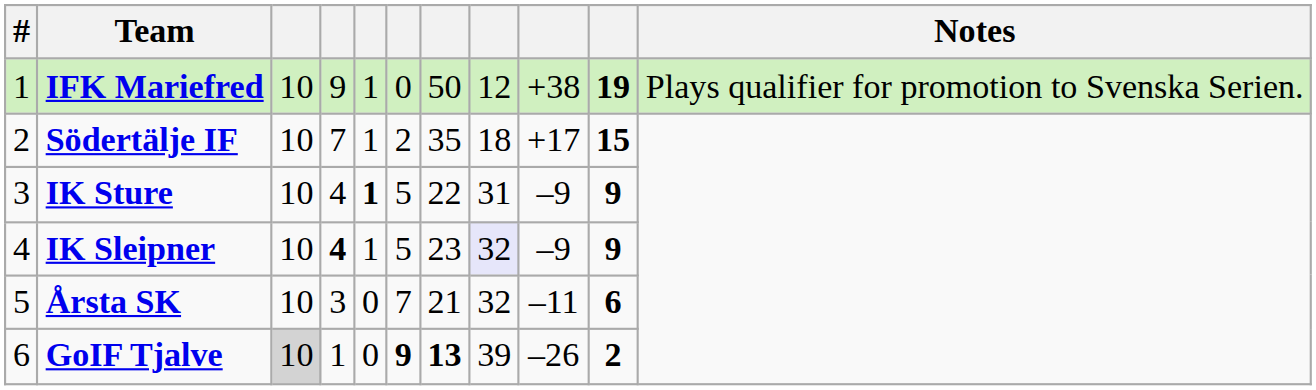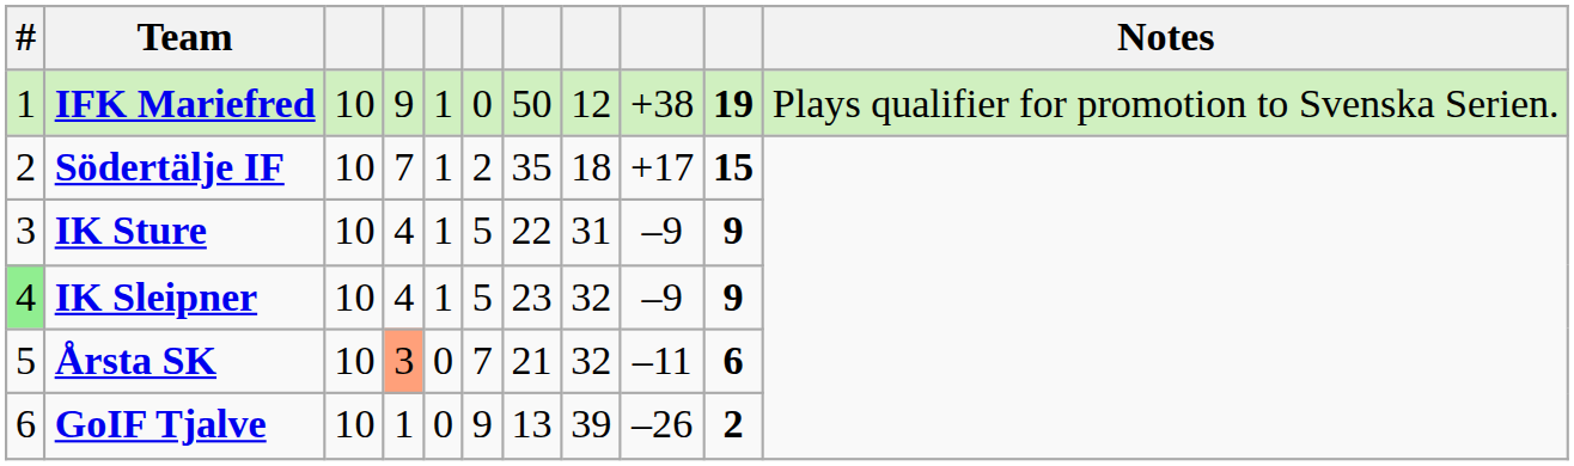IK Sture | column 5: bold -> normal
IK Sleipner | #: no background -> lightgreen background
IK Sleipner | column 4: bold -> normal
IK Sleipner | column 8: lavender background -> no background
Årsta SK | column 4: no background -> lightsalmon background
GoIF Tjalve | column 3: lightgrey background -> no background
GoIF Tjalve | column 6: bold -> normal
GoIF Tjalve | column 7: bold -> normal
